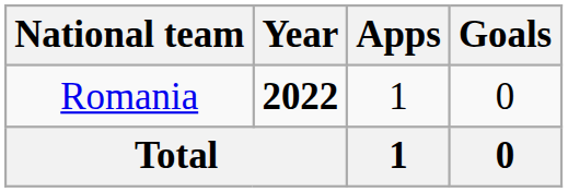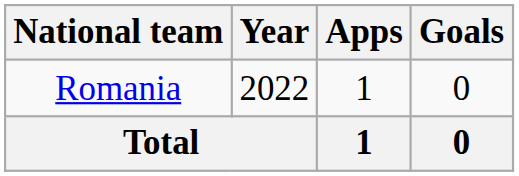Romania | Year: bold -> normal
